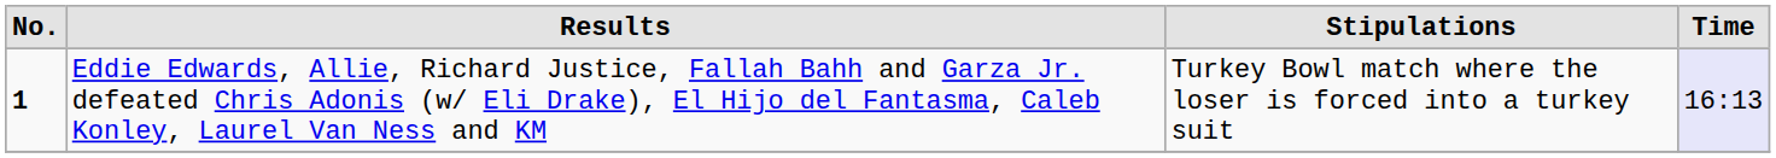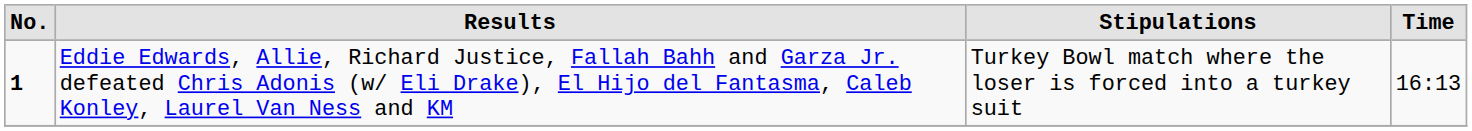row 2 | Time: lavender background -> no background
